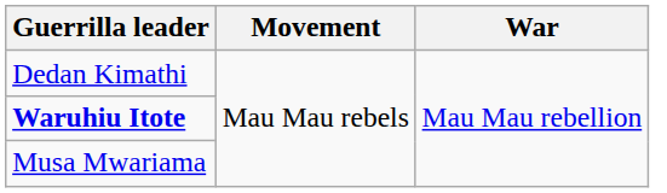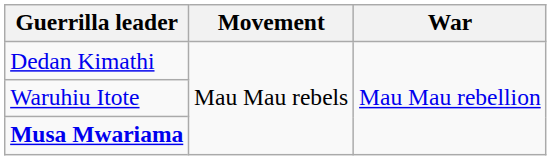Waruhiu Itote | Guerrilla leader: bold -> normal
Musa Mwariama | Guerrilla leader: normal -> bold
